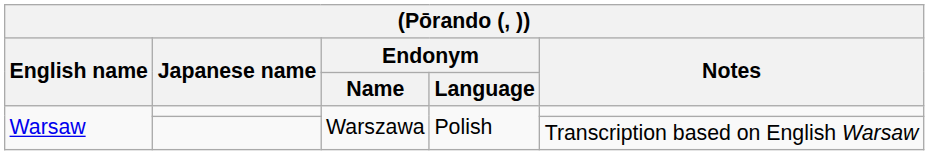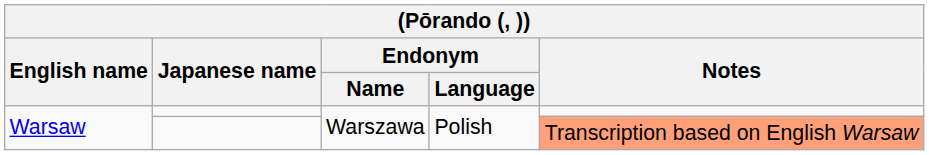row 5 | Notes: no background -> lightsalmon background
